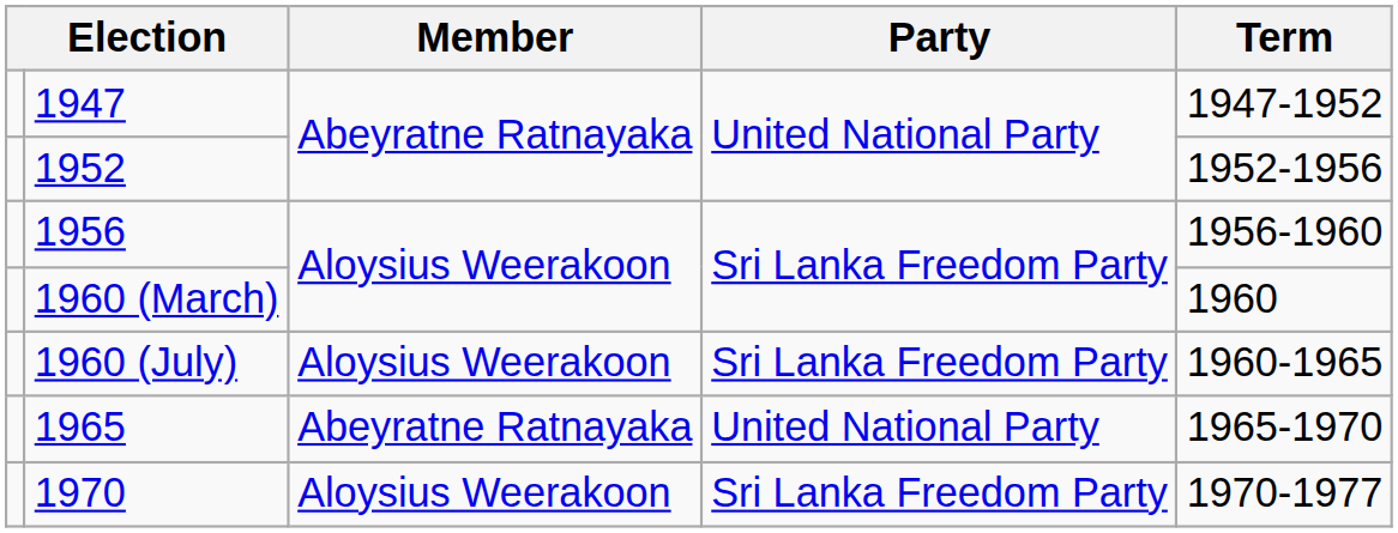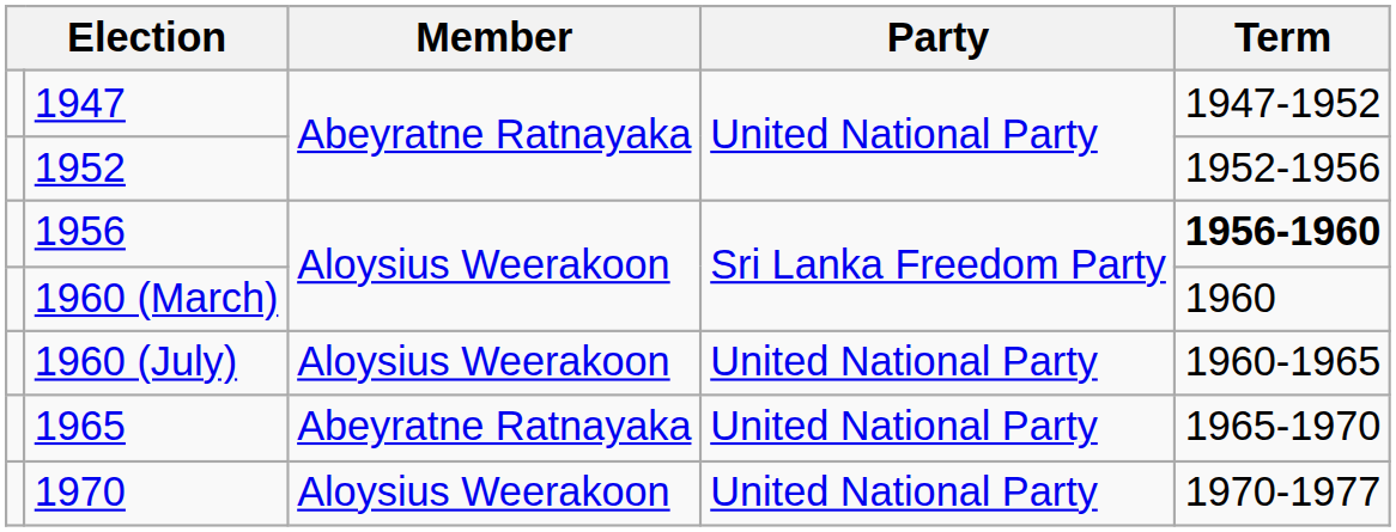1956 | Term: normal -> bold
1960 (July) | Party: Sri Lanka Freedom Party -> United National Party
1970 | Party: Sri Lanka Freedom Party -> United National Party
